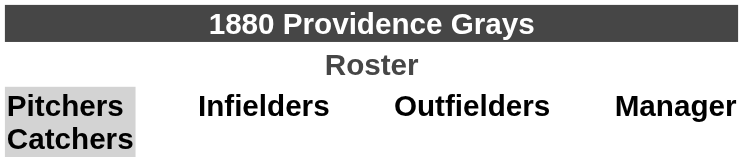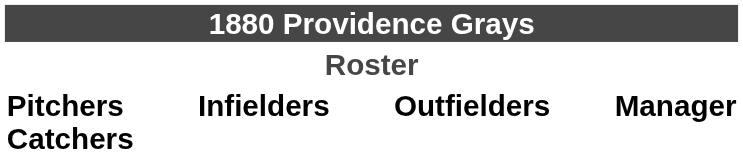Pitchers Catchers | column 1: lightgrey background -> no background
